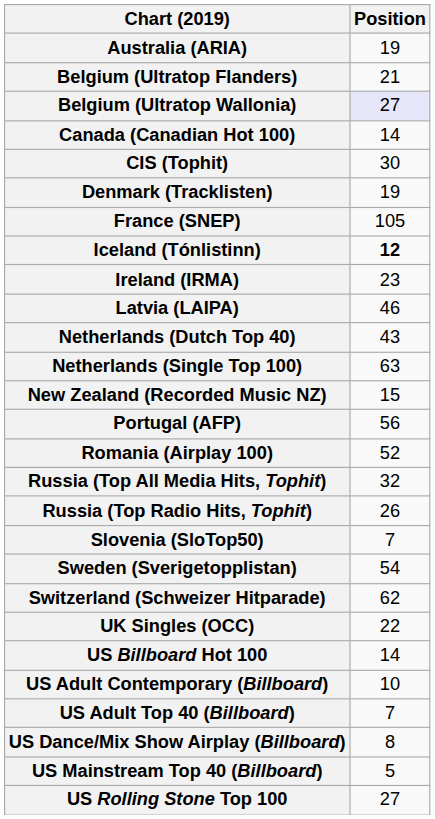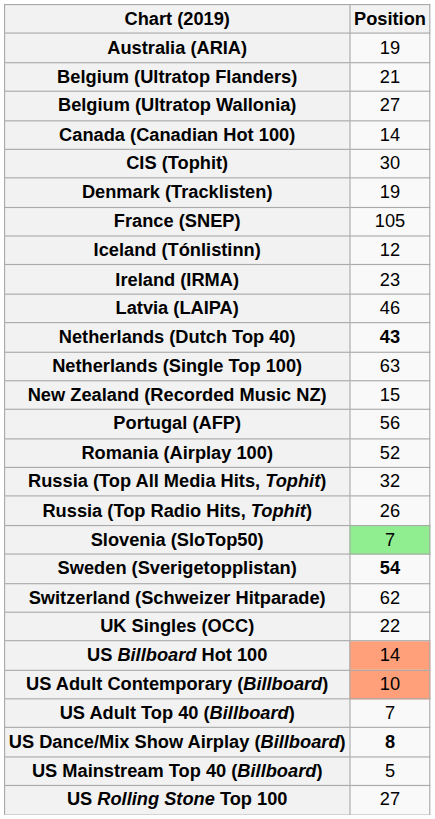Belgium (Ultratop Wallonia) | Position: lavender background -> no background
Iceland (Tónlistinn) | Position: bold -> normal
Netherlands (Dutch Top 40) | Position: normal -> bold
Slovenia (SloTop50) | Position: no background -> lightgreen background
Sweden (Sverigetopplistan) | Position: normal -> bold
US Billboard Hot 100 | Position: no background -> lightsalmon background
US Adult Contemporary (Billboard) | Position: no background -> lightsalmon background
US Dance/Mix Show Airplay (Billboard) | Position: normal -> bold
